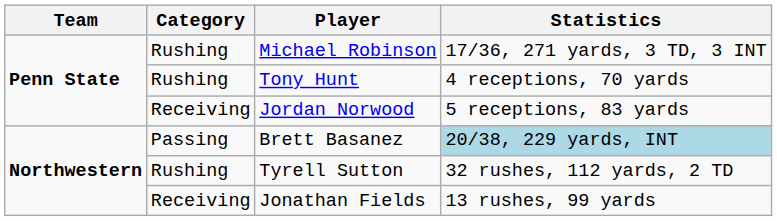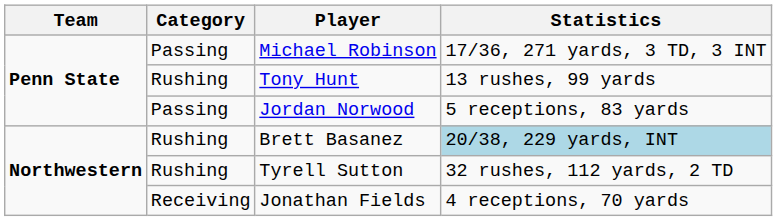Michael Robinson | Category: Rushing -> Passing
Tony Hunt | Statistics: 4 receptions, 70 yards -> 13 rushes, 99 yards
Jordan Norwood | Category: Receiving -> Passing
Brett Basanez | Category: Passing -> Rushing
Jonathan Fields | Statistics: 13 rushes, 99 yards -> 4 receptions, 70 yards
